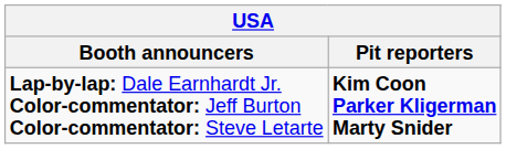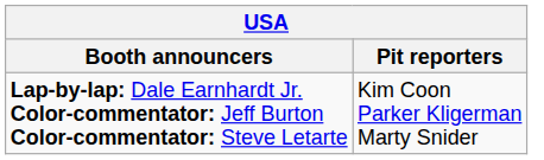row 3 | Pit reporters: bold -> normal
